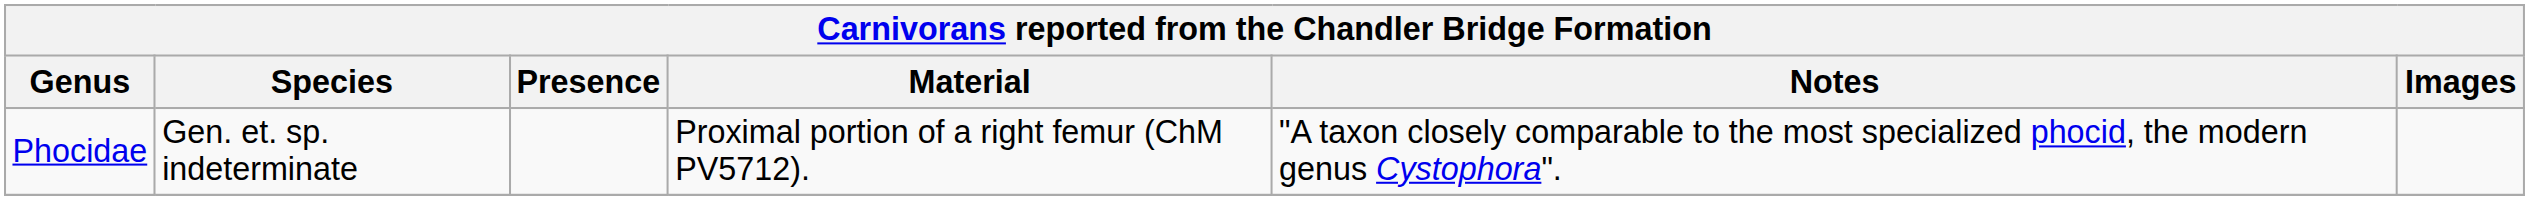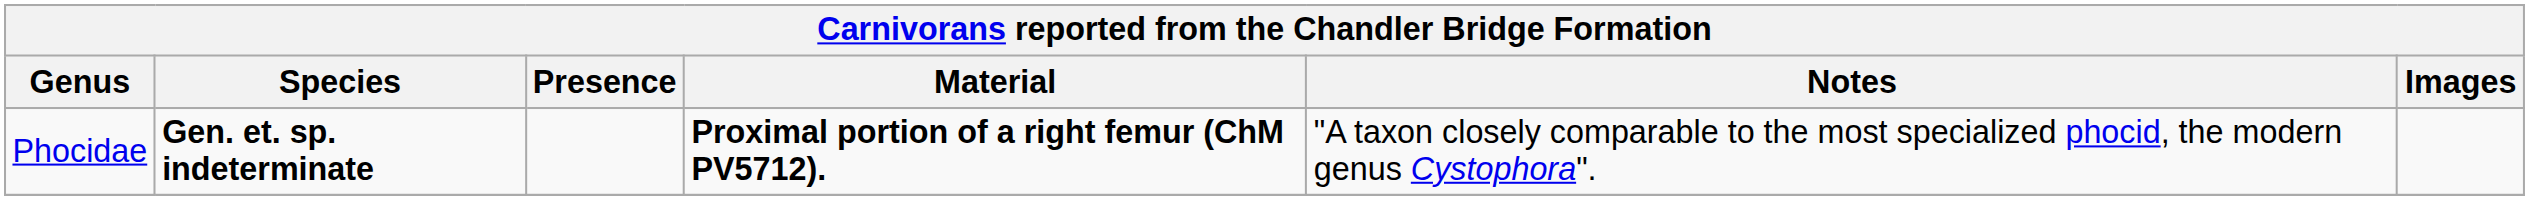Phocidae | Species: normal -> bold
Phocidae | Material: normal -> bold
